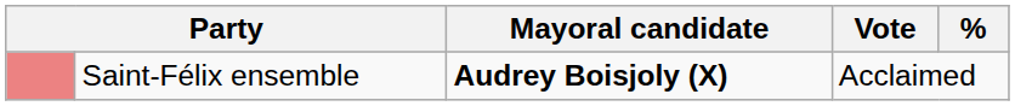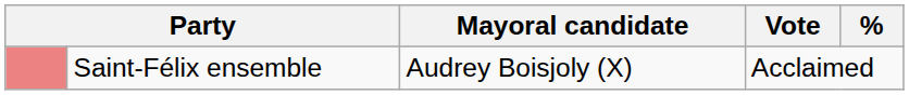Saint-Félix ensemble | Mayoral candidate: bold -> normal
